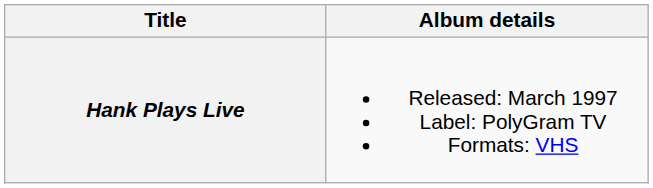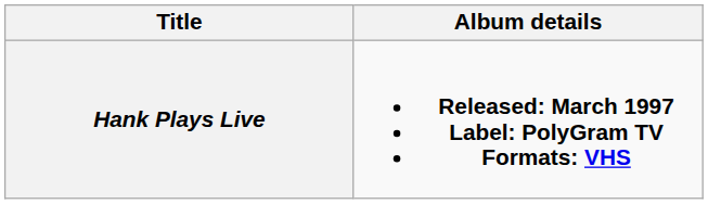Hank Plays Live | Album details: normal -> bold
